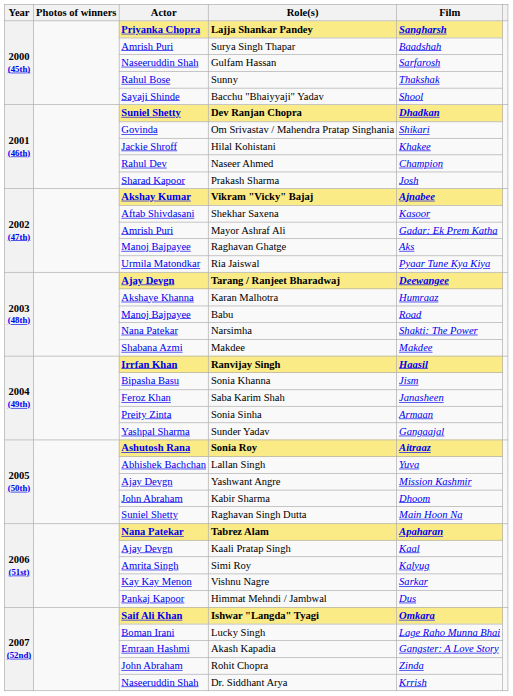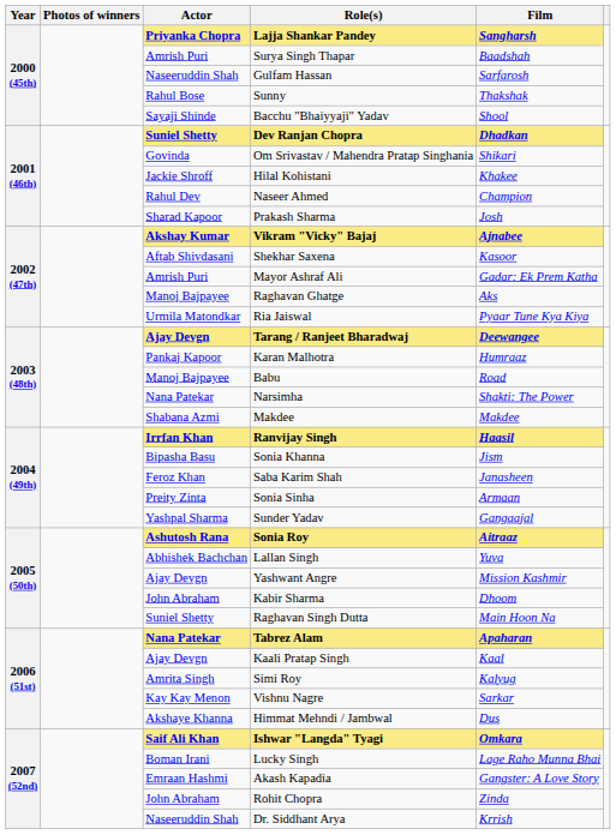Karan Malhotra | Actor: Akshaye Khanna -> Pankaj Kapoor
Himmat Mehndi / Jambwal | Actor: Pankaj Kapoor -> Akshaye Khanna
